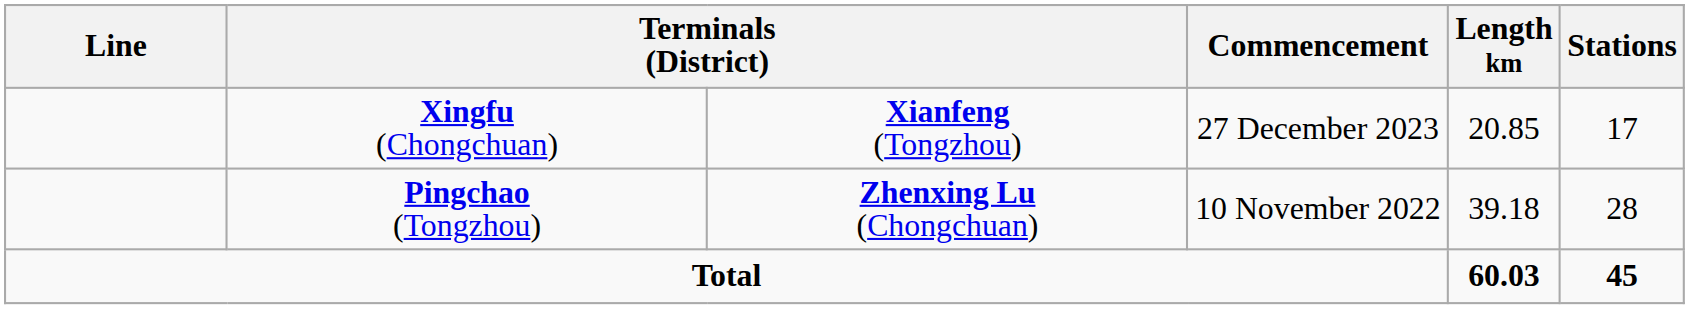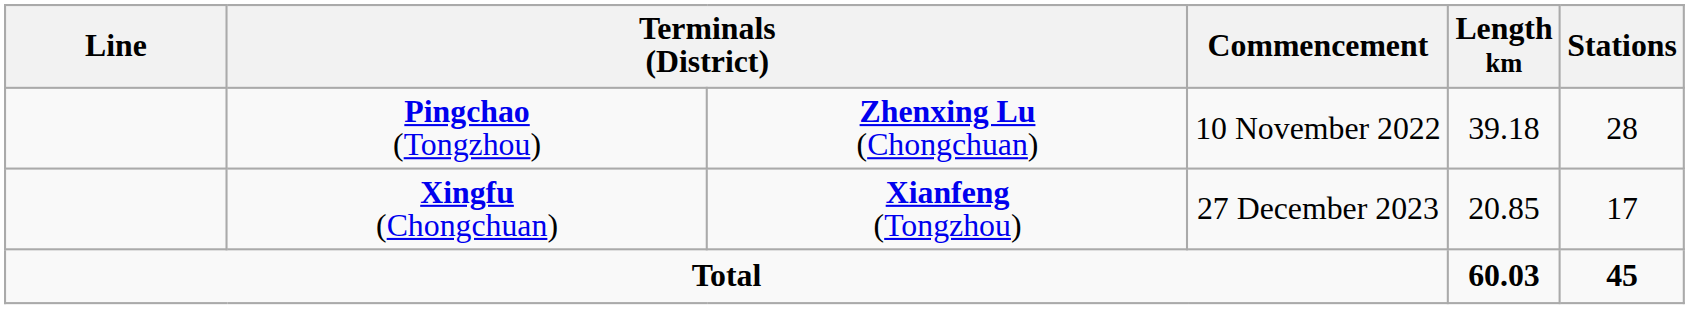rows swapped: Pingchao (Tongzhou) <-> Xingfu (Chongchuan)
